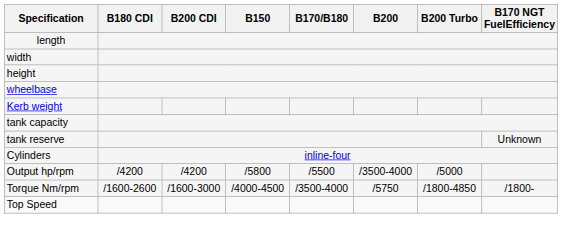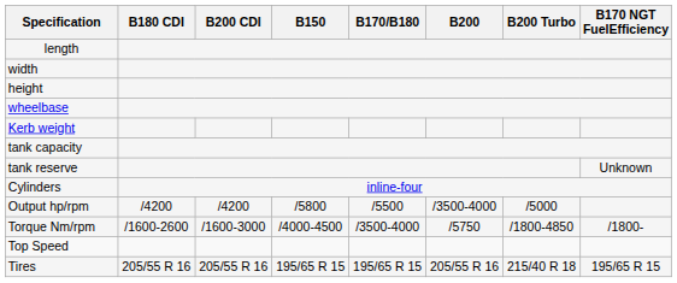+ row: Tires | 205/55 R 16 | 205/55 R 16 | 195/65 R 15 | 195/65 R 15 | 205/55 R 16 | 215/40 R 18 | 195/65 R 15
